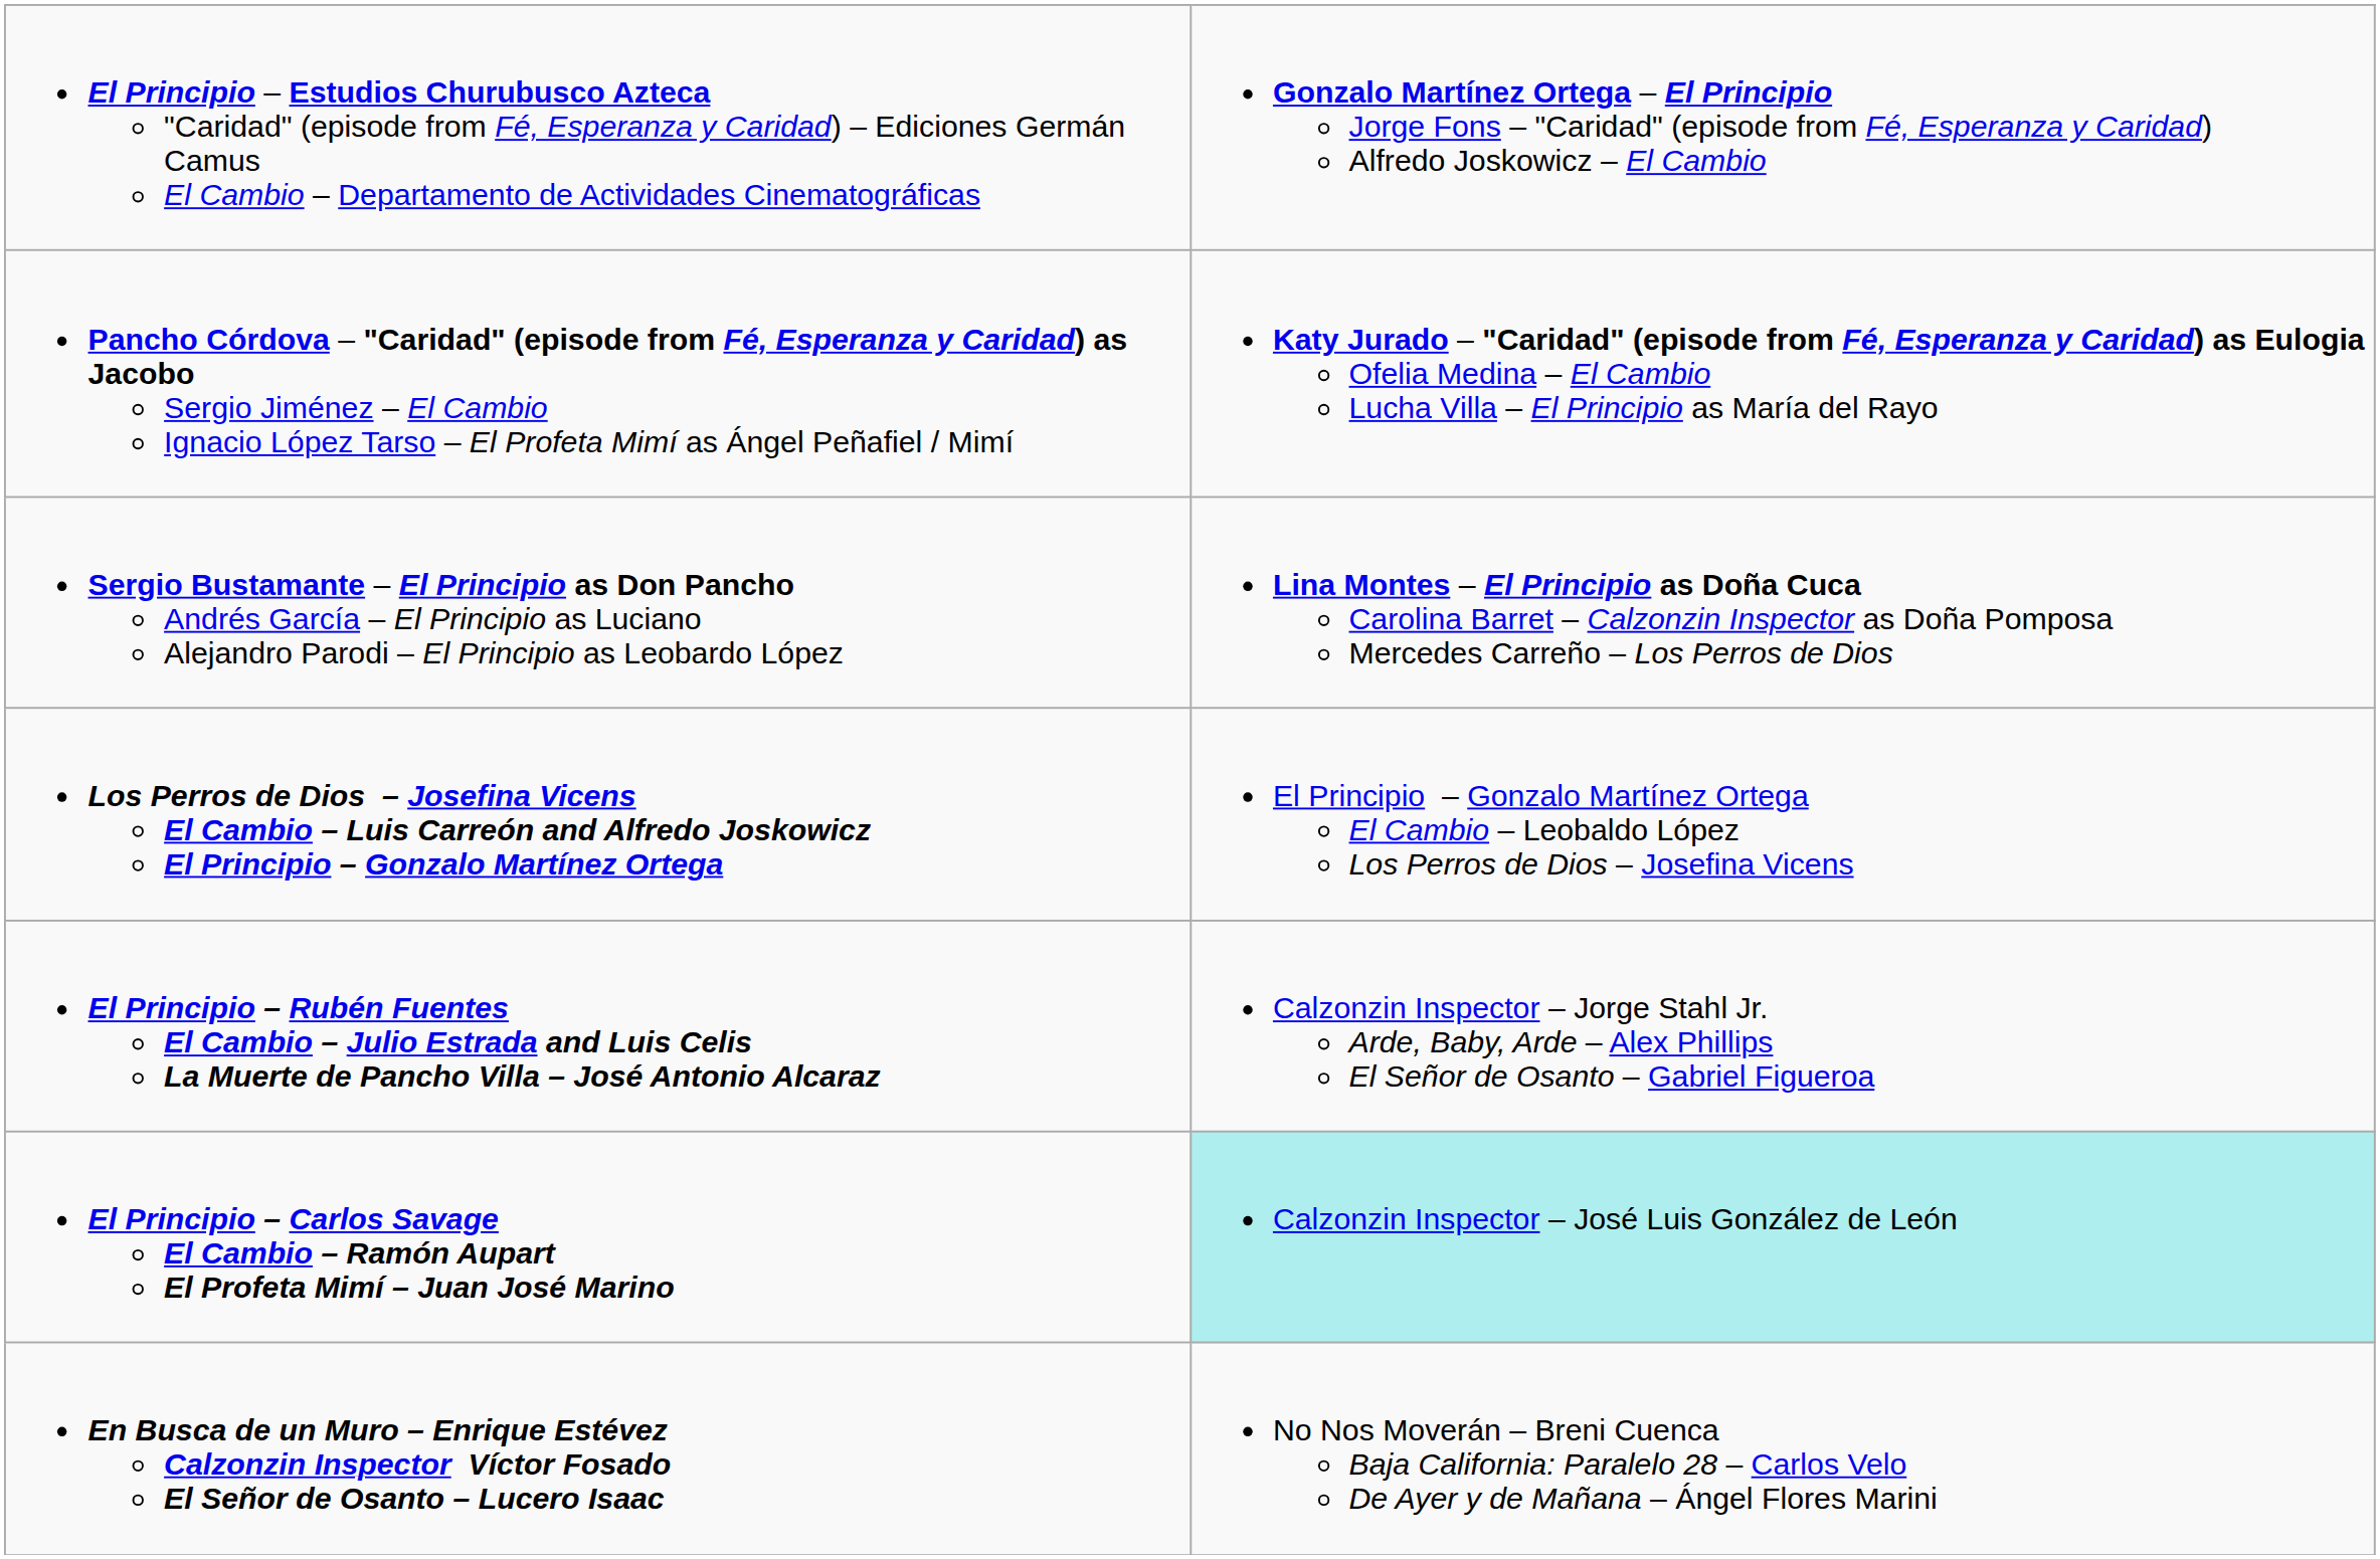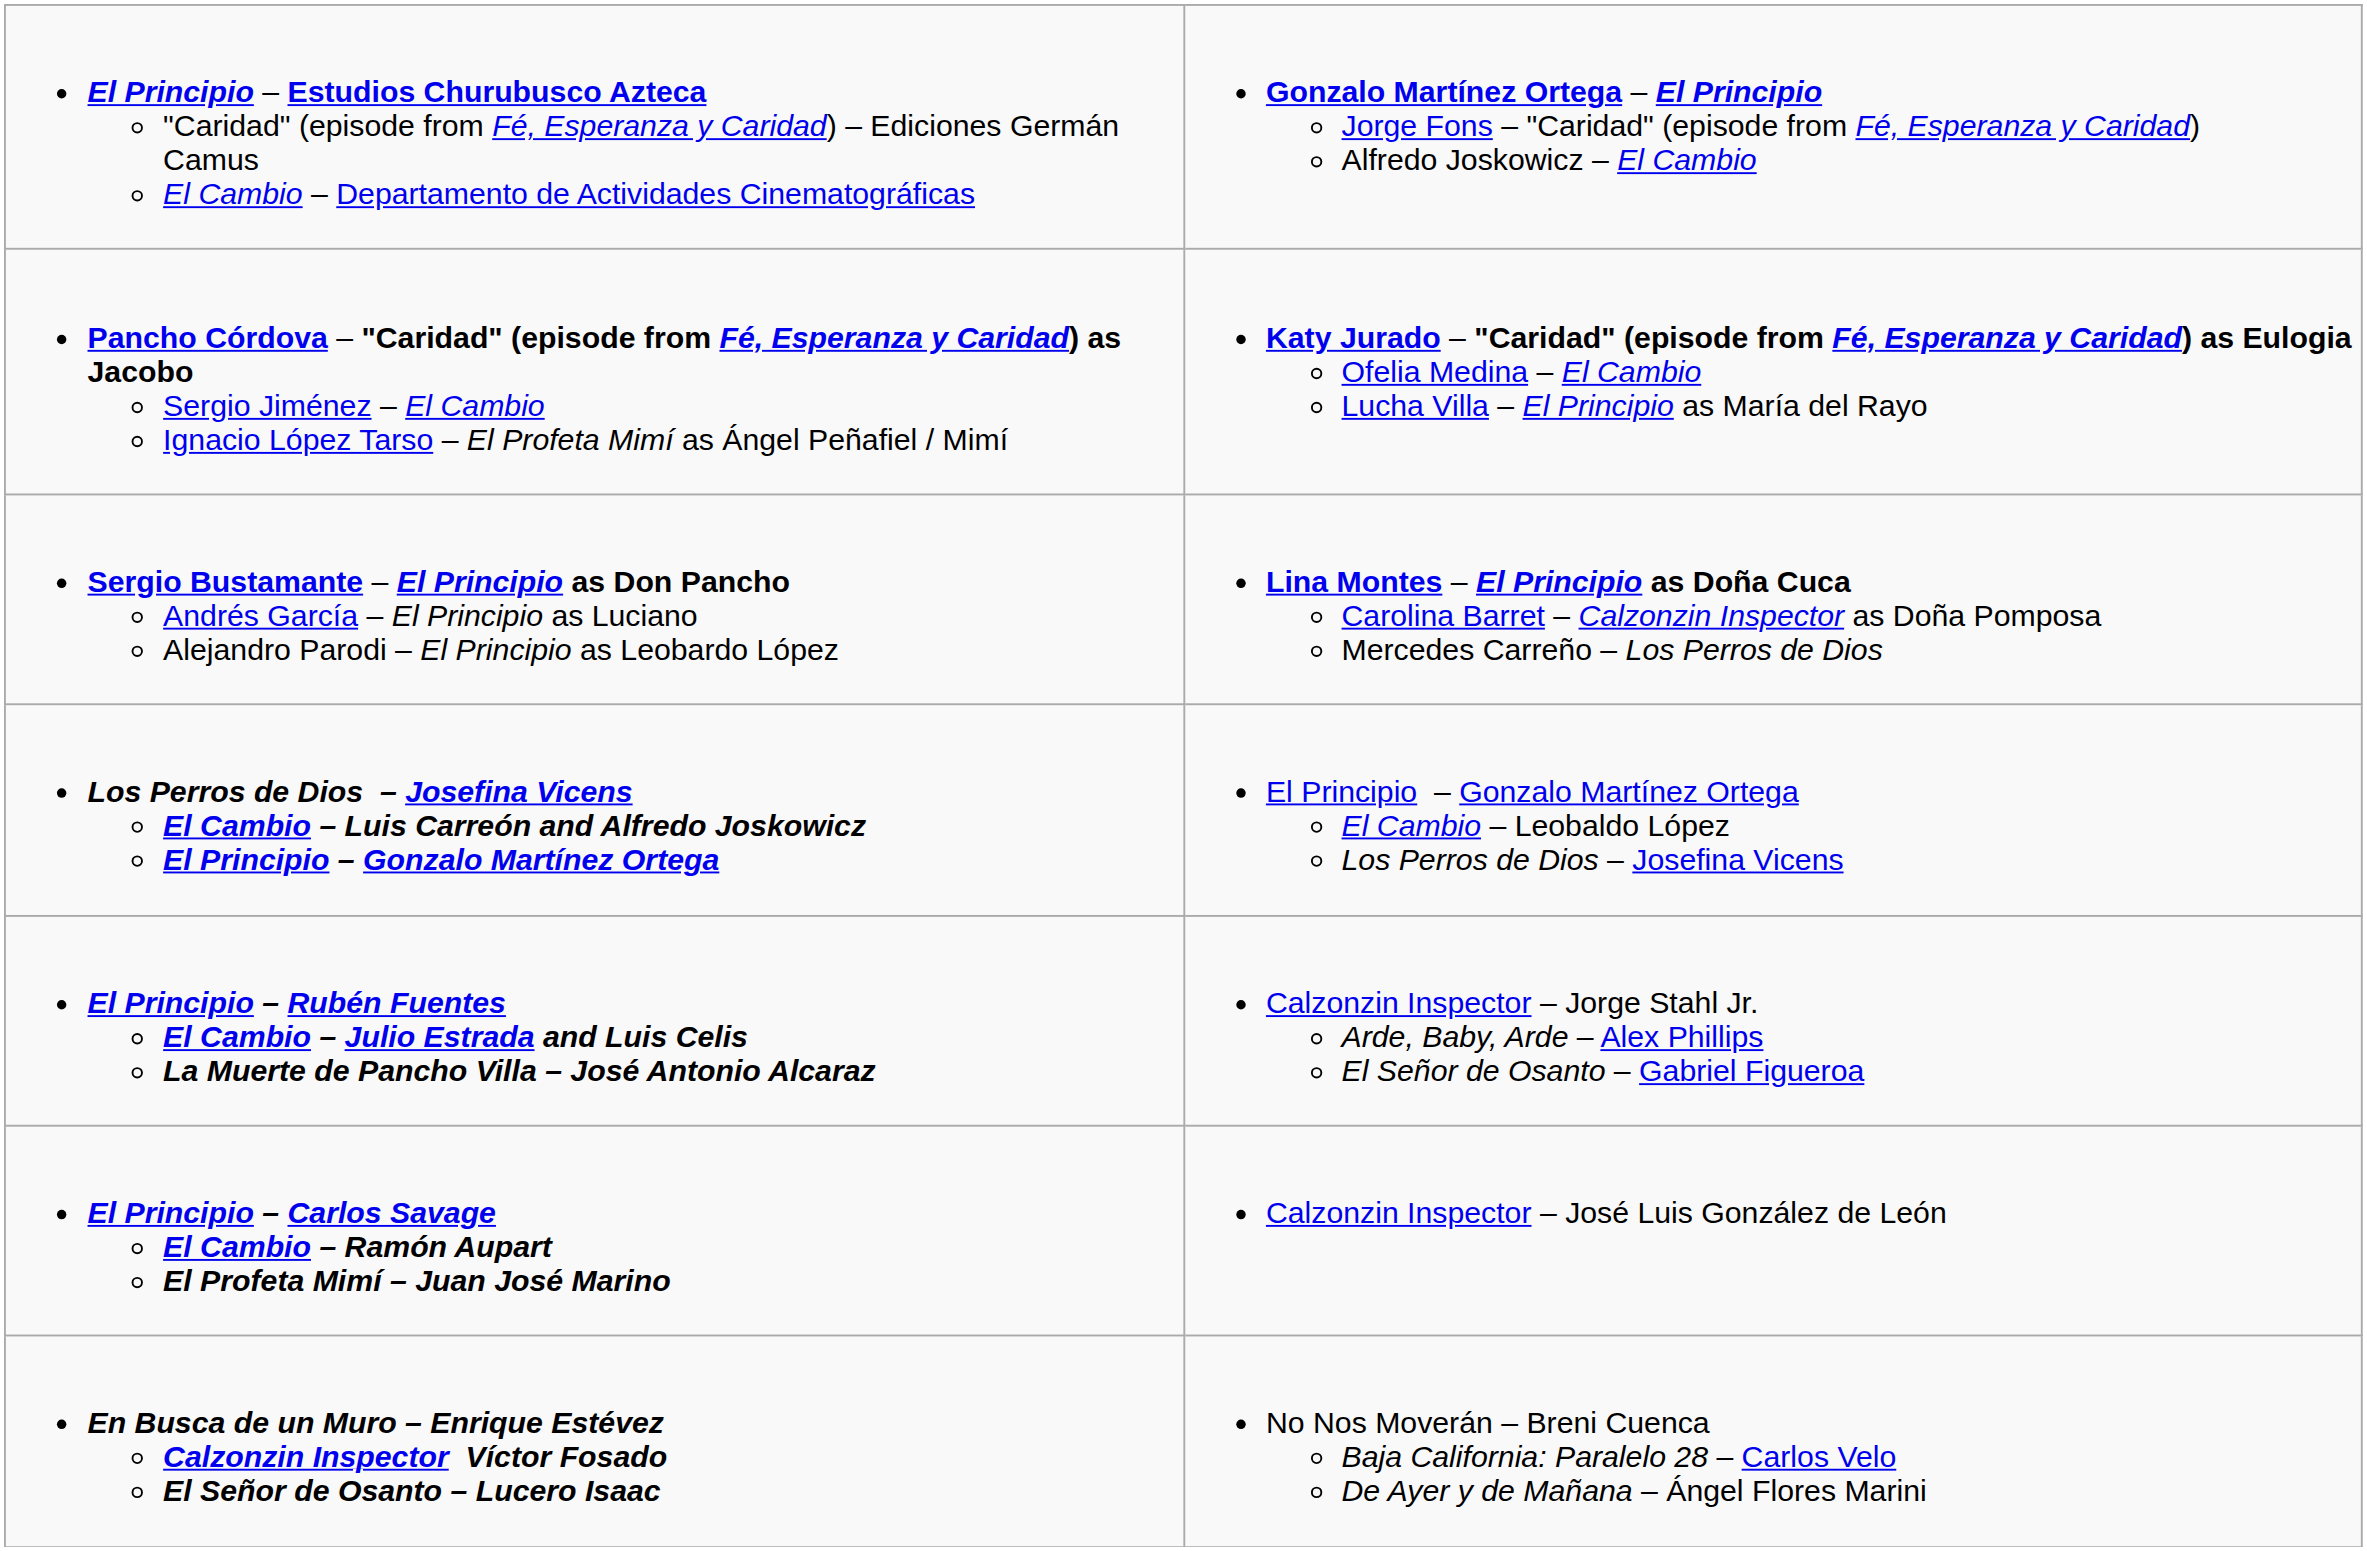row 6 | column 2: paleturquoise background -> no background
